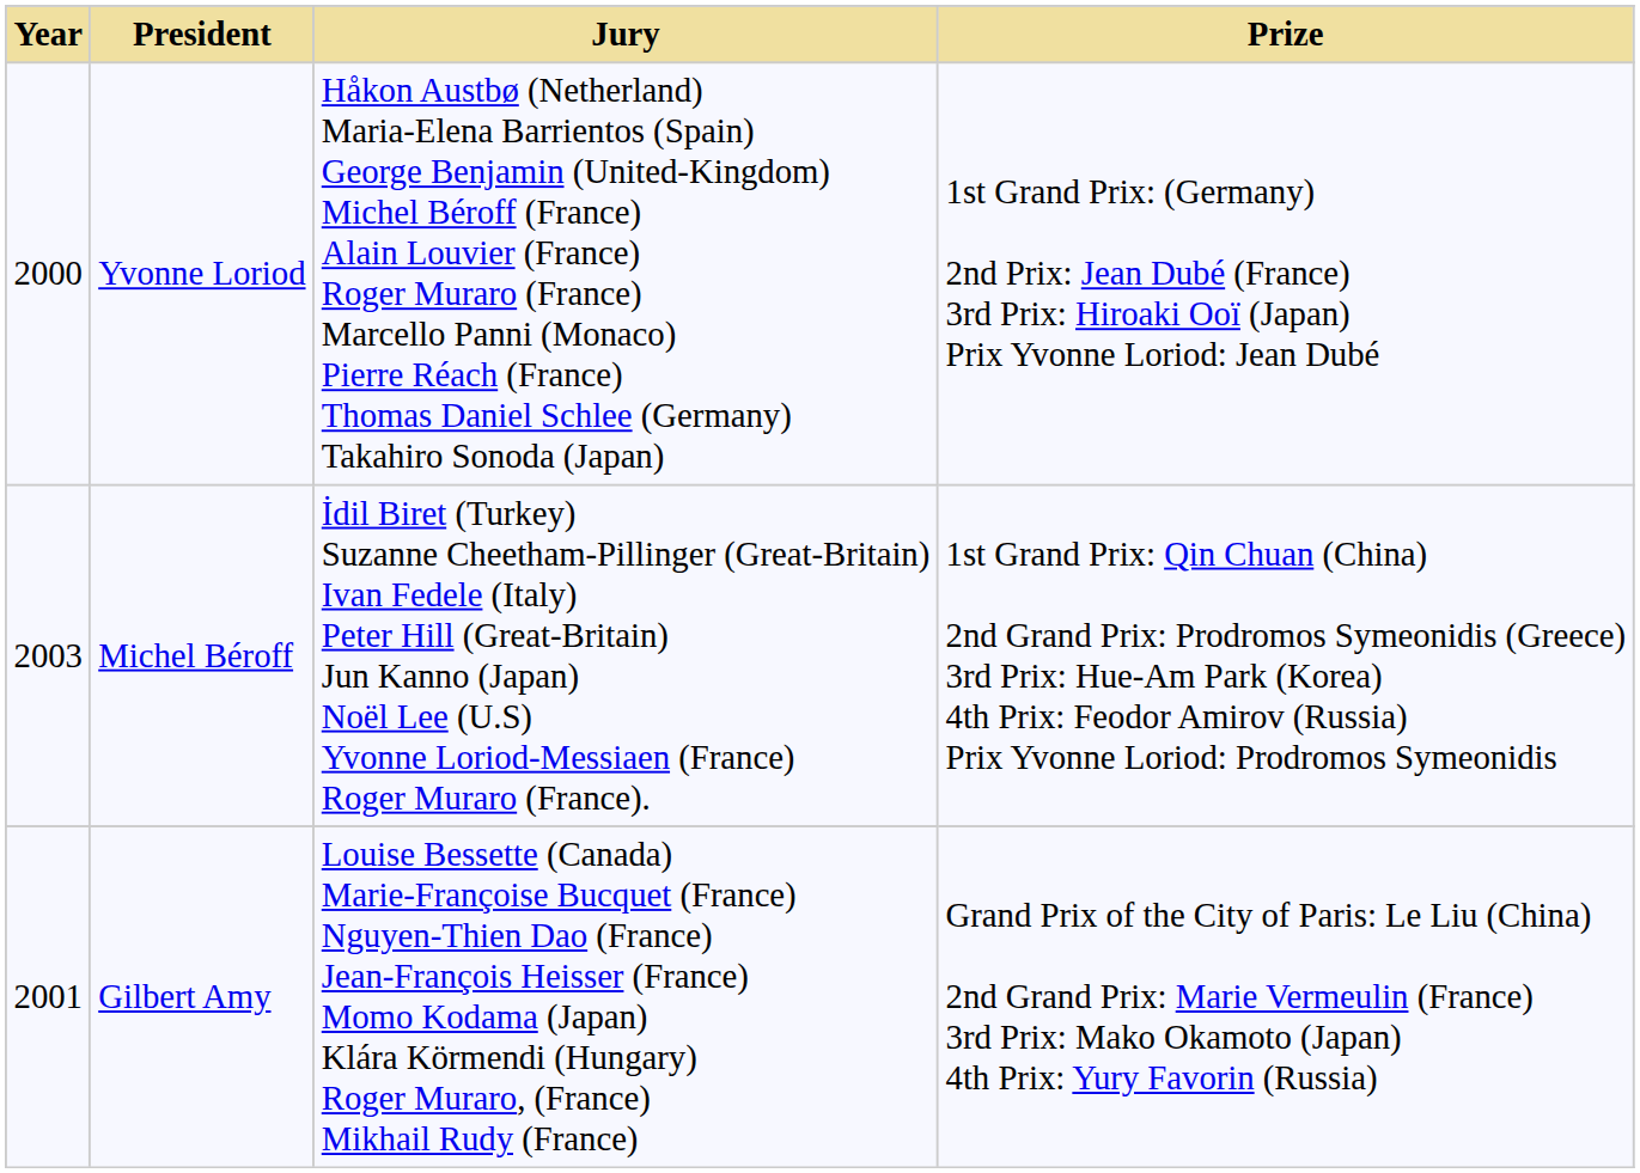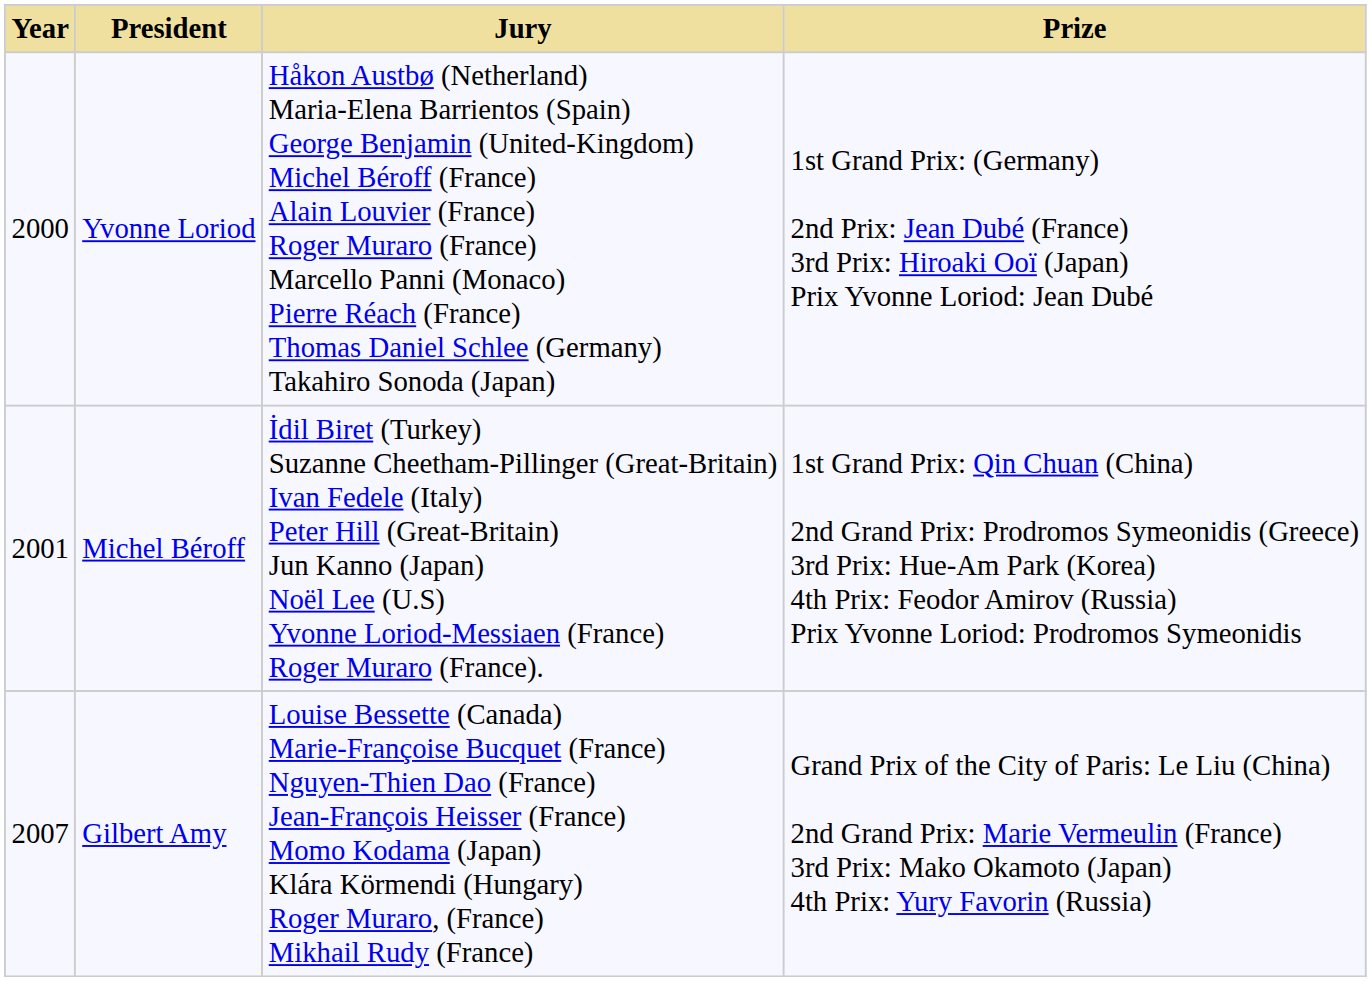Michel Béroff | Year: 2003 -> 2001
Gilbert Amy | Year: 2001 -> 2007
